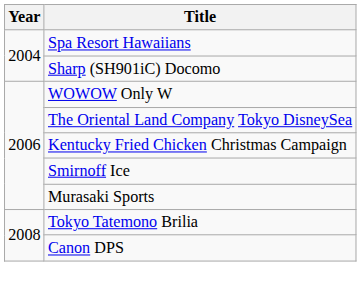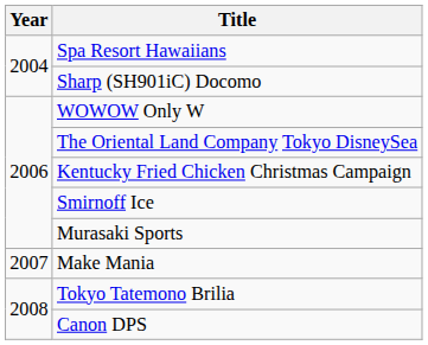+ row: 2007 | Make Mania
